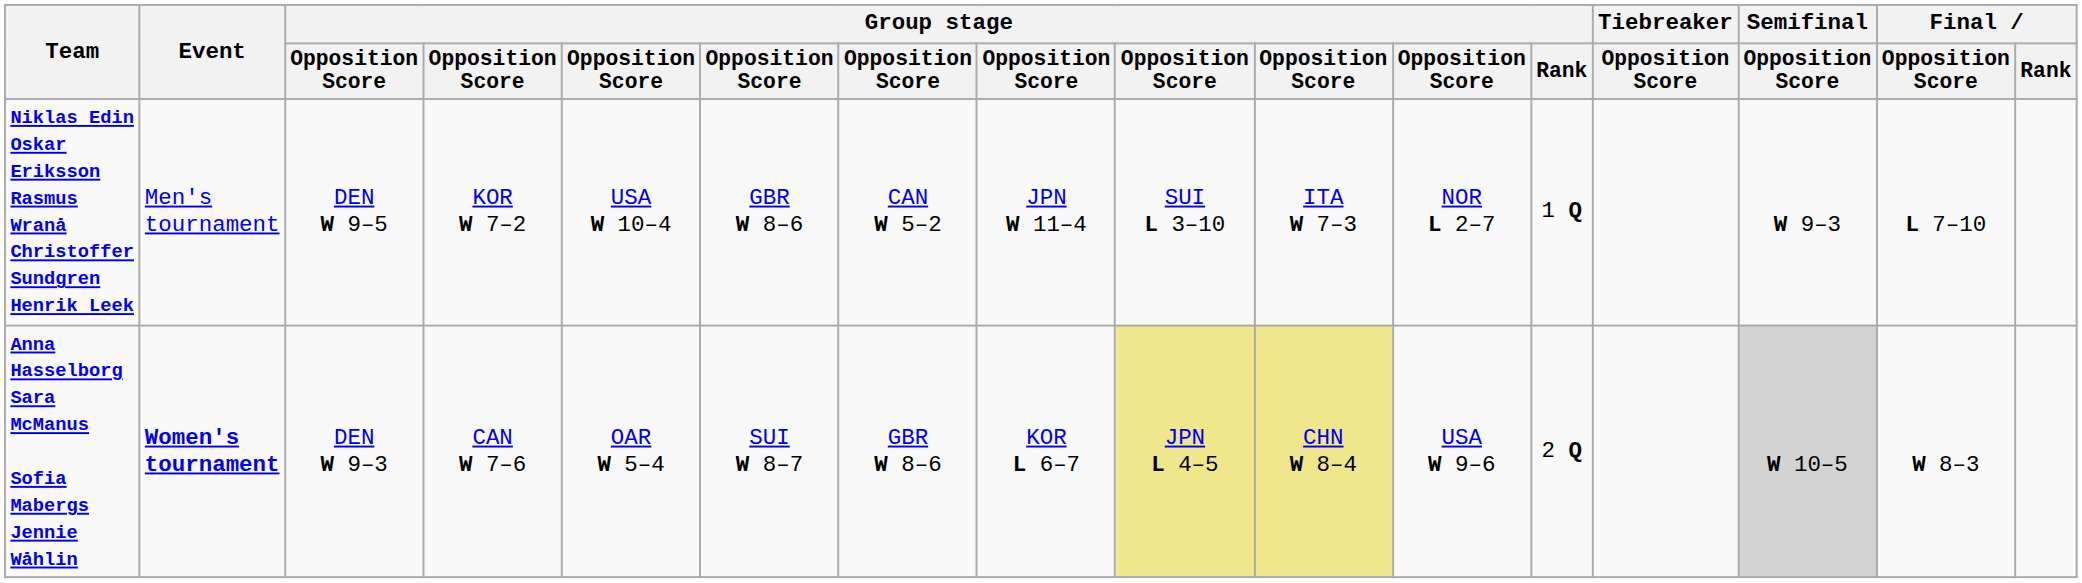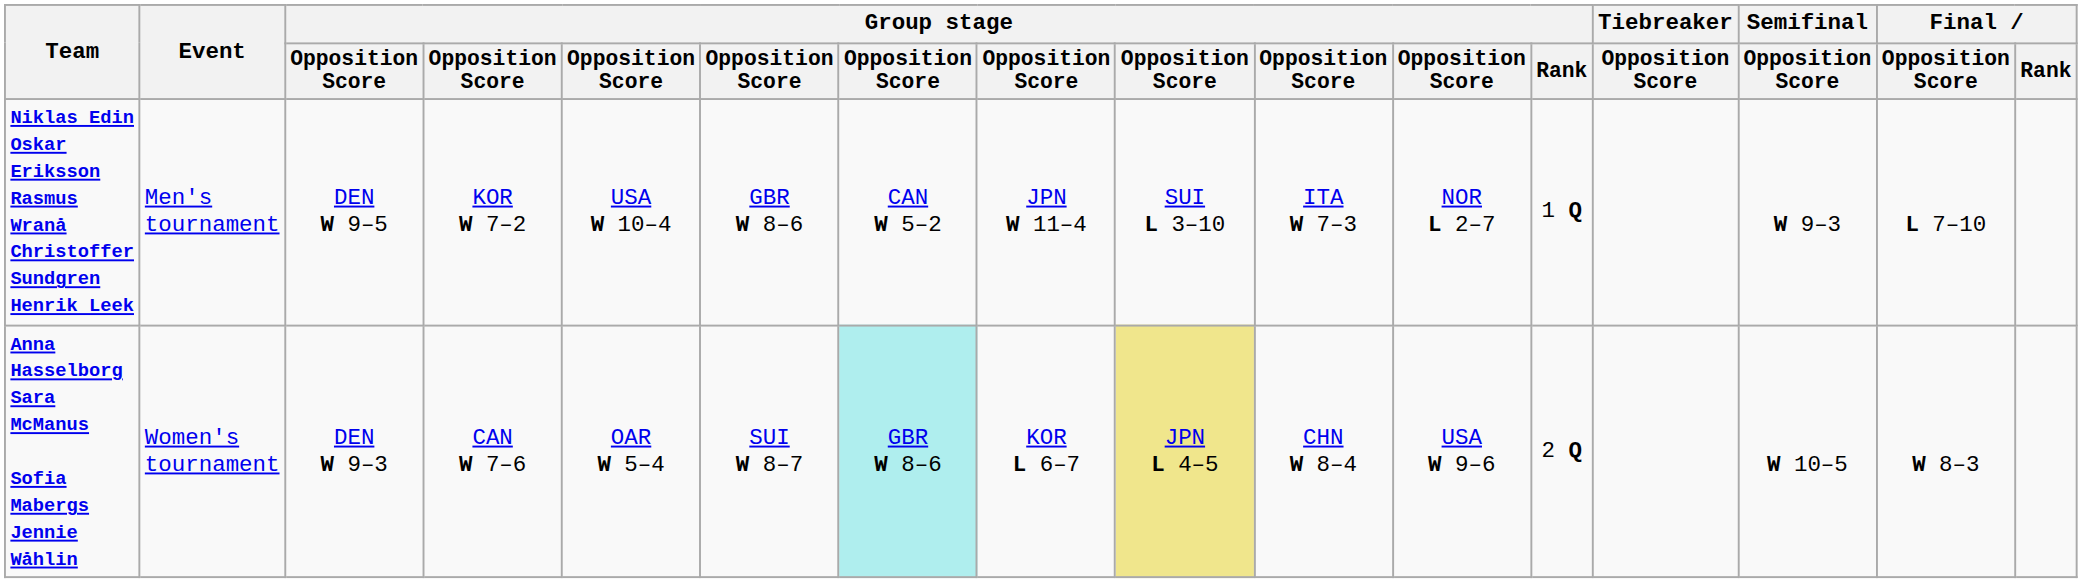Anna Hasselborg Sara McManus Sofia Mabergs Jennie Wåhlin | Event: bold -> normal
Anna Hasselborg Sara McManus Sofia Mabergs Jennie Wåhlin | column 7: no background -> paleturquoise background
Anna Hasselborg Sara McManus Sofia Mabergs Jennie Wåhlin | column 10: khaki background -> no background
Anna Hasselborg Sara McManus Sofia Mabergs Jennie Wåhlin | Semifinal / Opposition Score: lightgrey background -> no background
